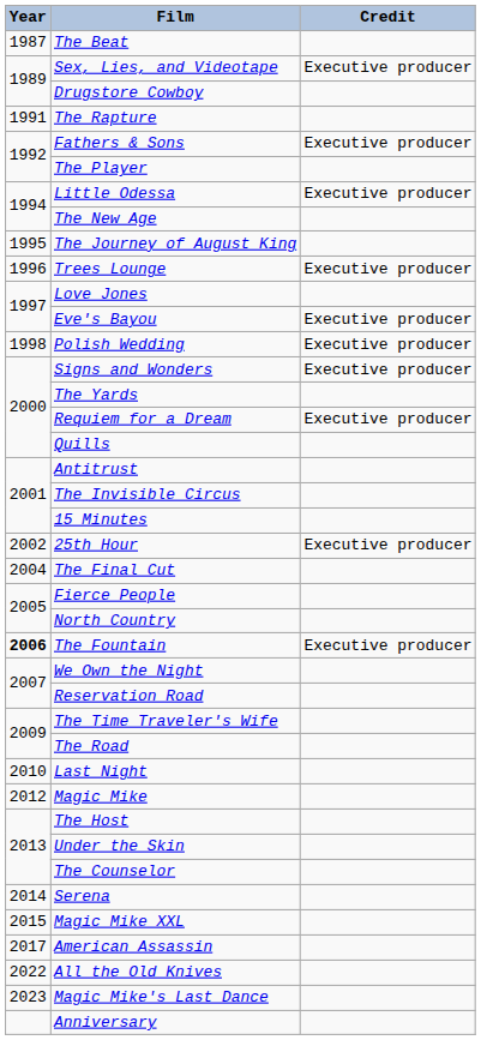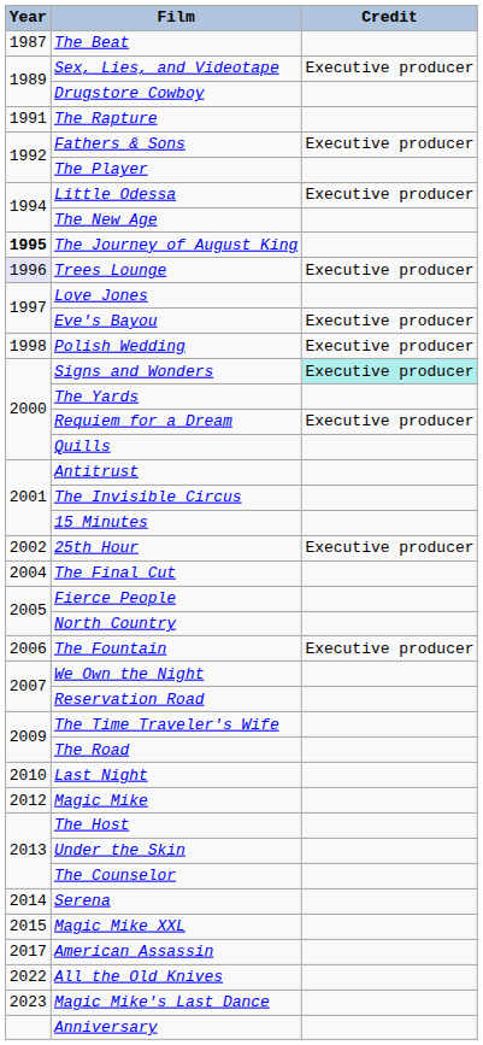The Journey of August King | Year: normal -> bold
Trees Lounge | Year: no background -> lavender background
Signs and Wonders | Credit: no background -> paleturquoise background
The Fountain | Year: bold -> normal
